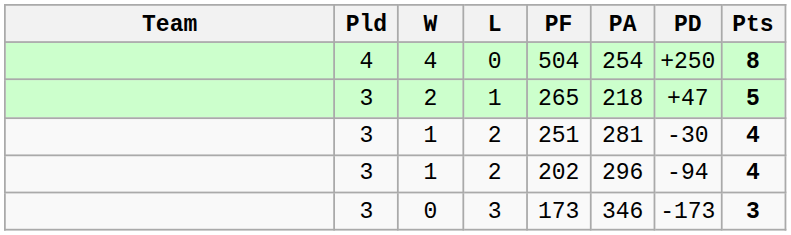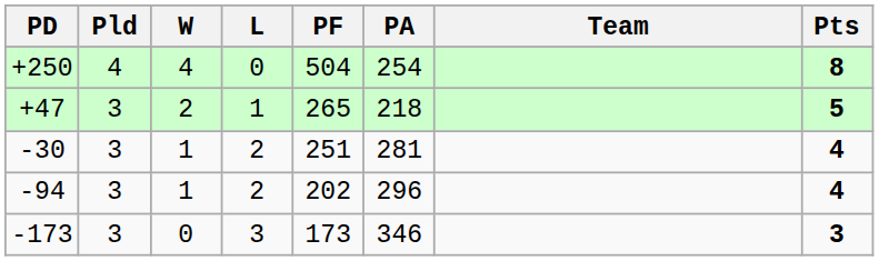columns swapped: Team <-> PD
